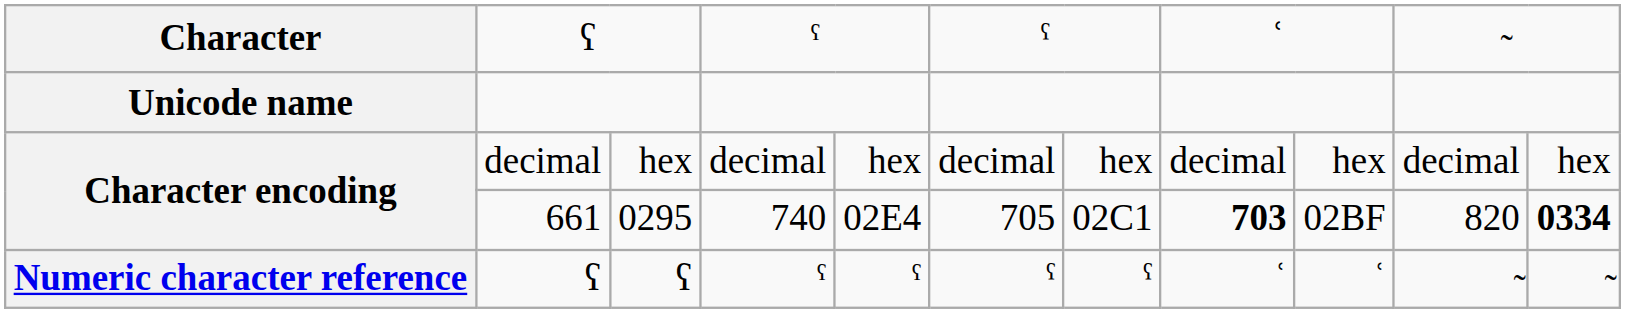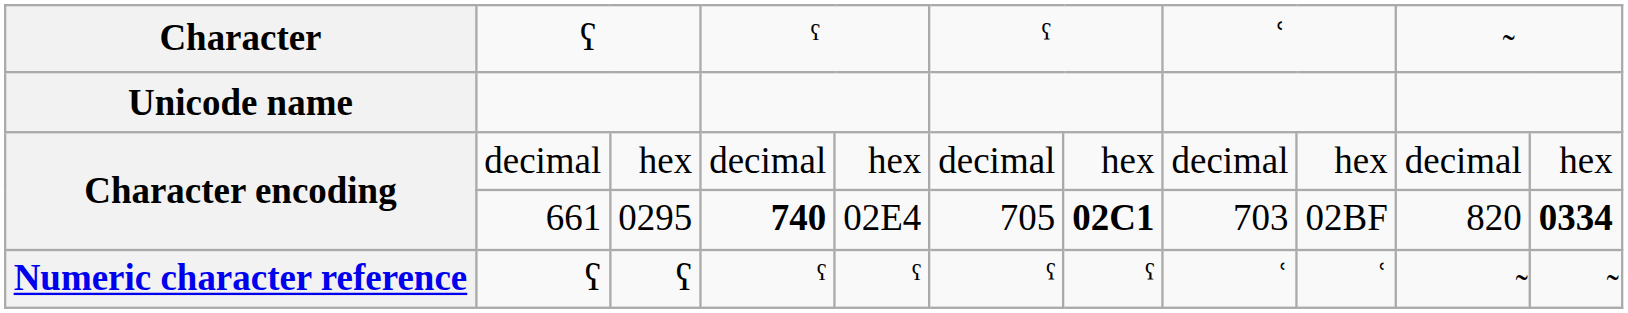661 | column 4: normal -> bold
661 | column 7: normal -> bold
661 | column 8: bold -> normal
